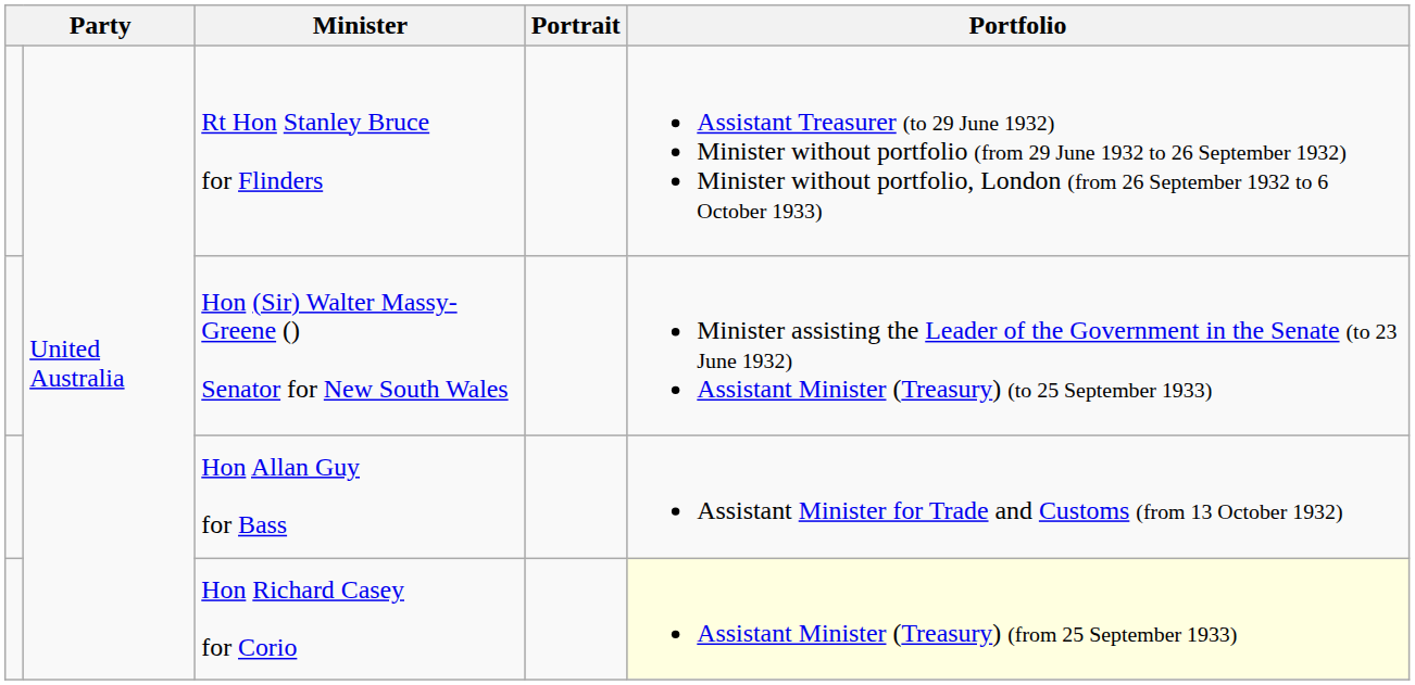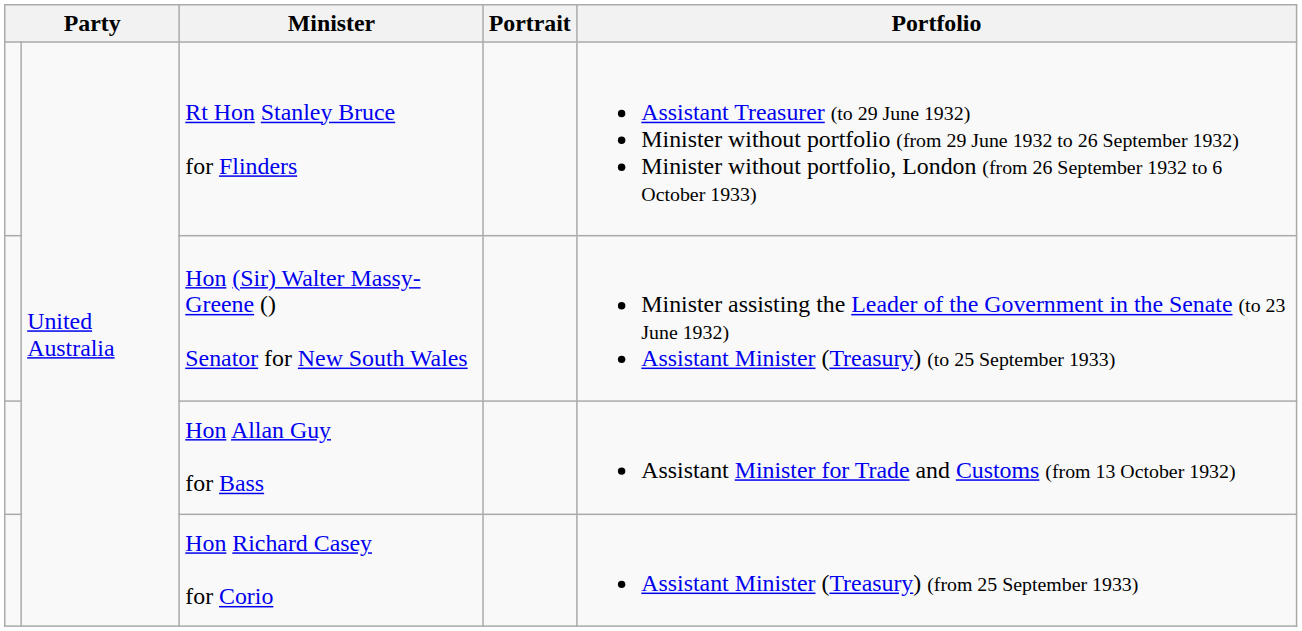Hon Richard Casey for Corio | Portfolio: lightyellow background -> no background
